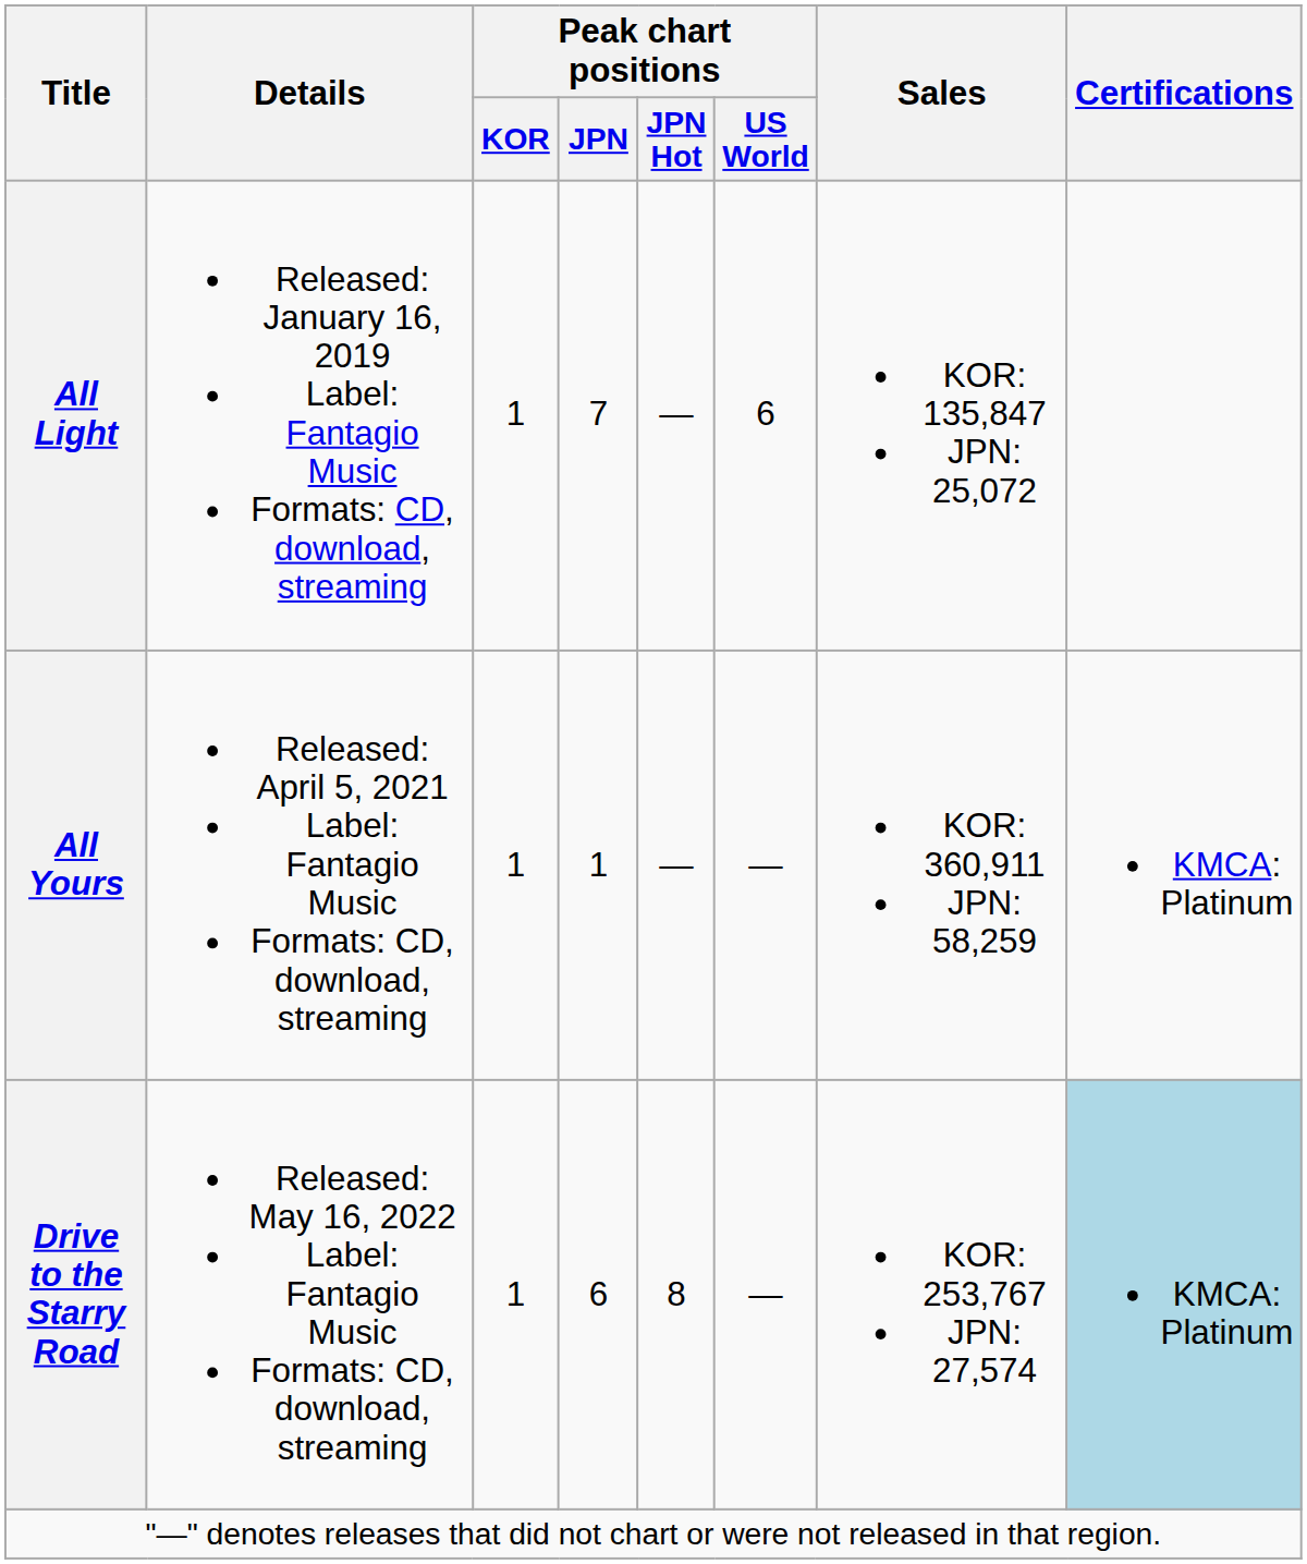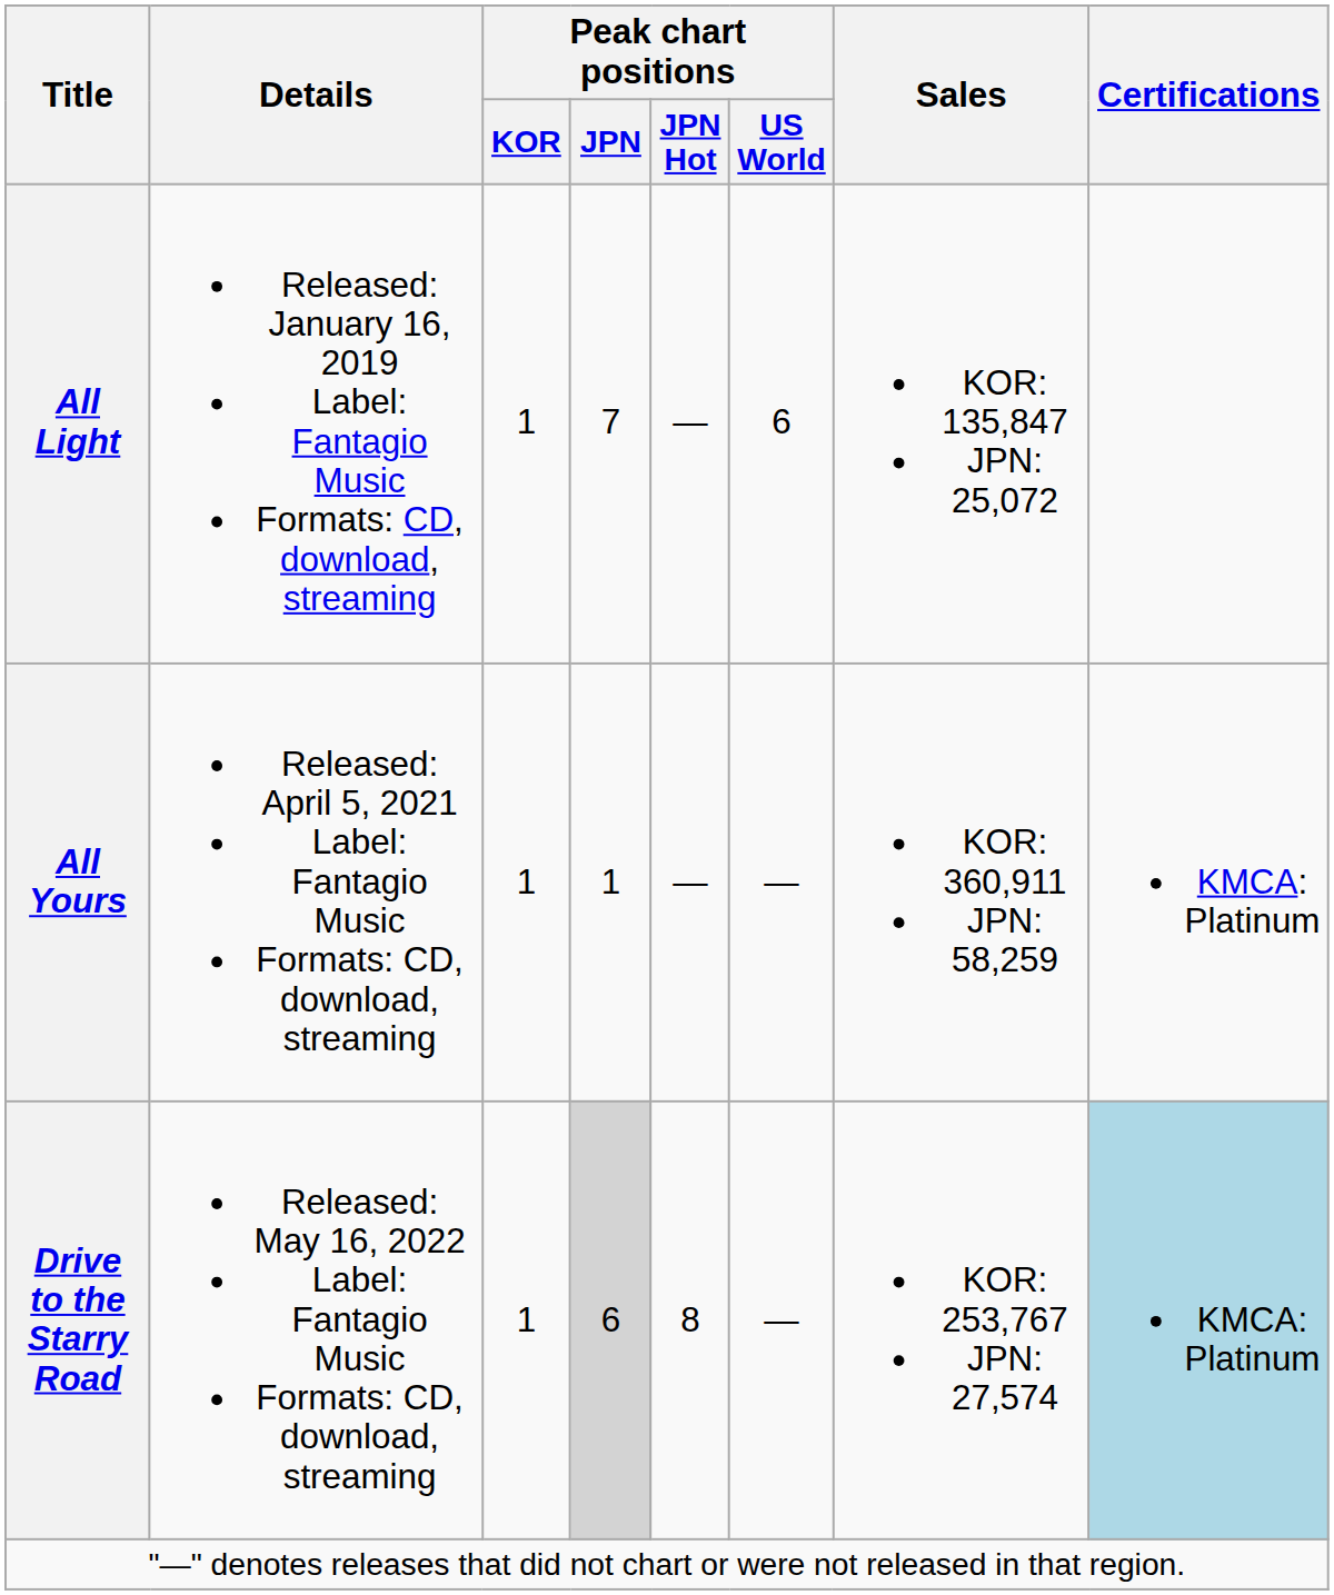Drive to the Starry Road | Peak chart positions / JPN: no background -> lightgrey background
